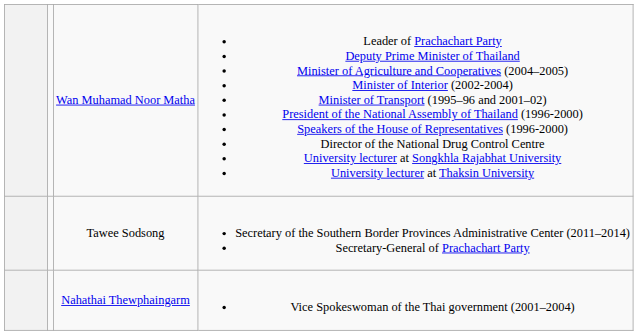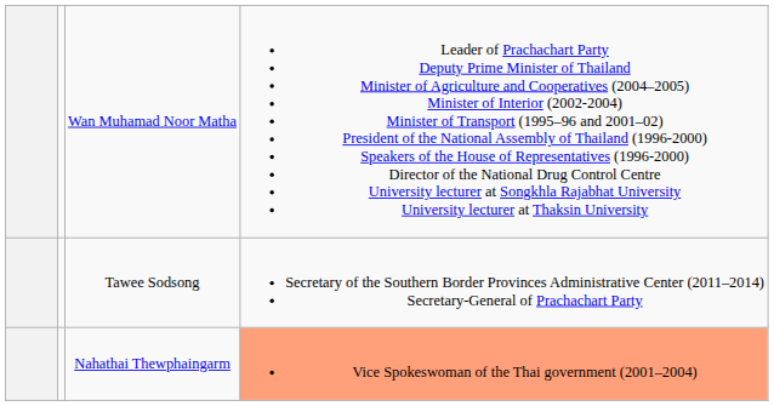Nahathai Thewphaingarm | column 4: no background -> lightsalmon background
